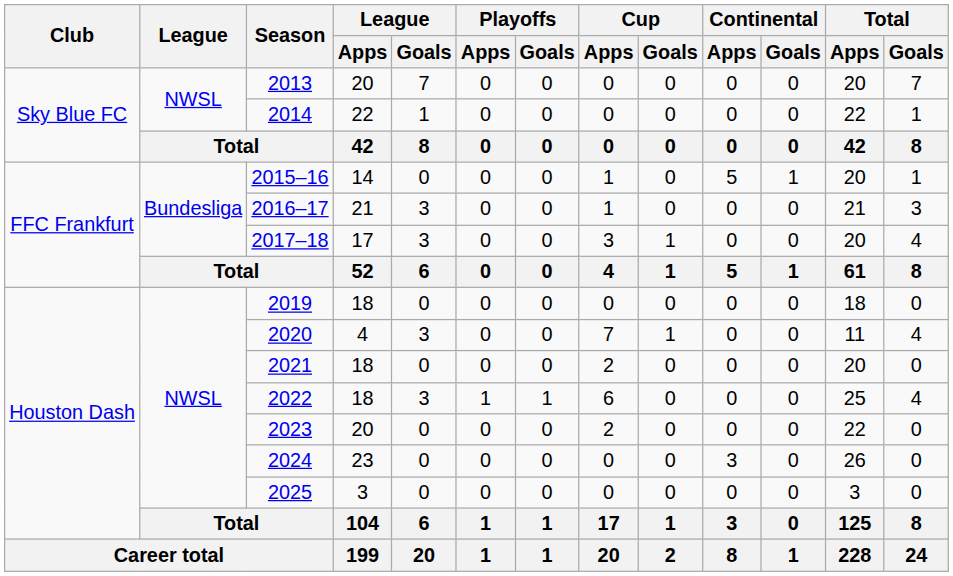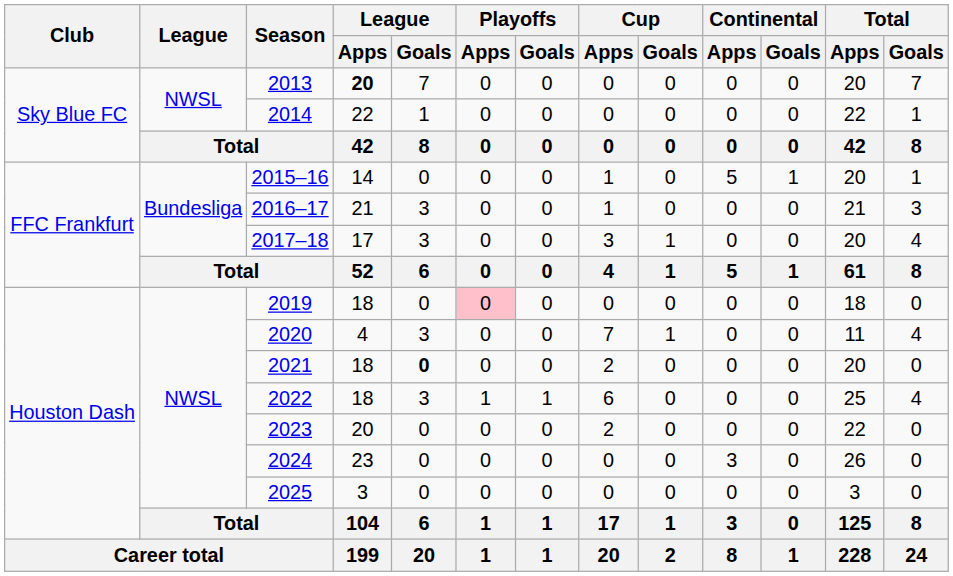2013 | League / Apps: normal -> bold
2019 | Playoffs / Apps: no background -> pink background
2021 | League / Goals: normal -> bold
